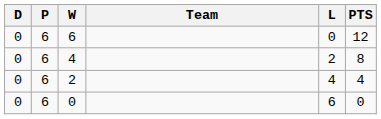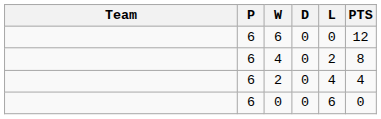columns swapped: Team <-> D
